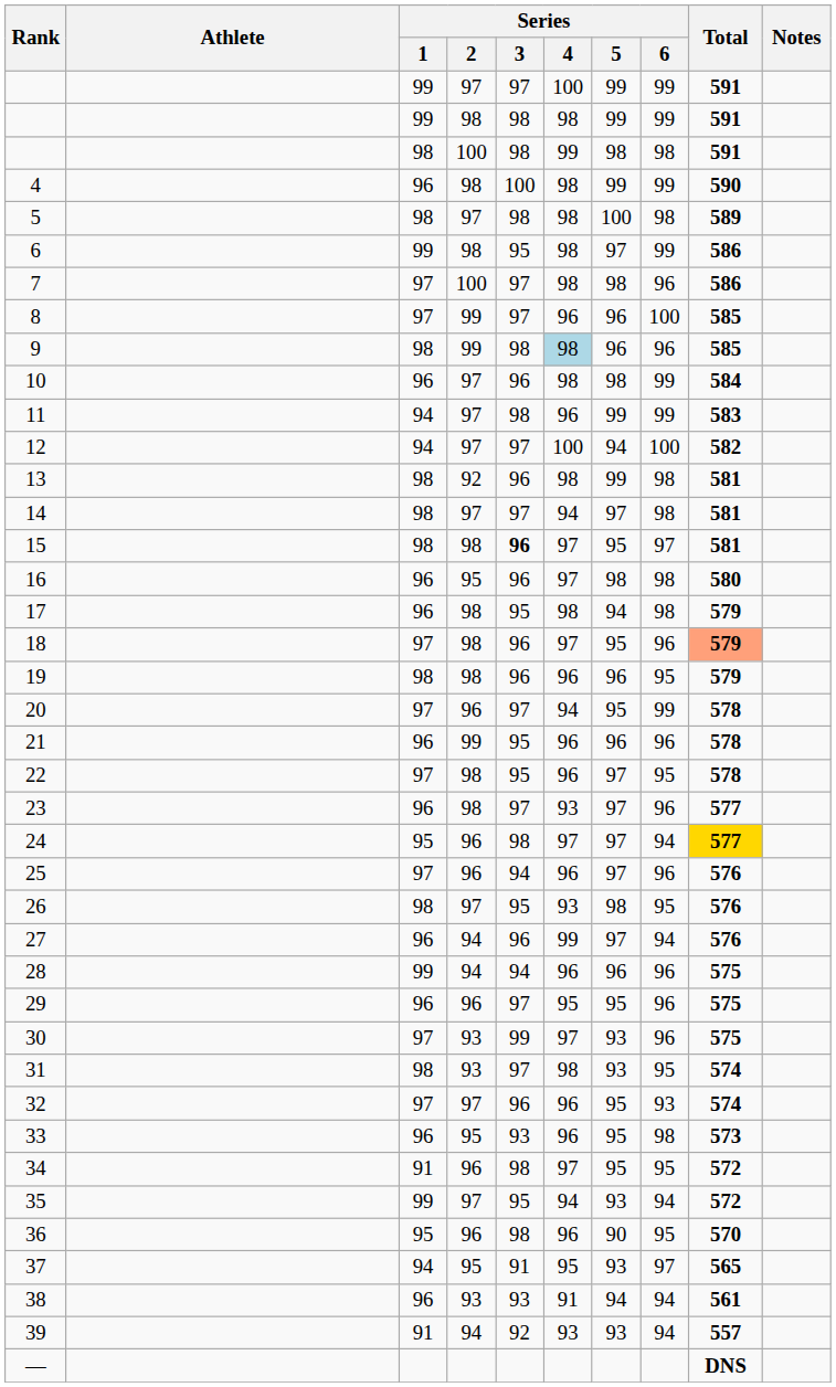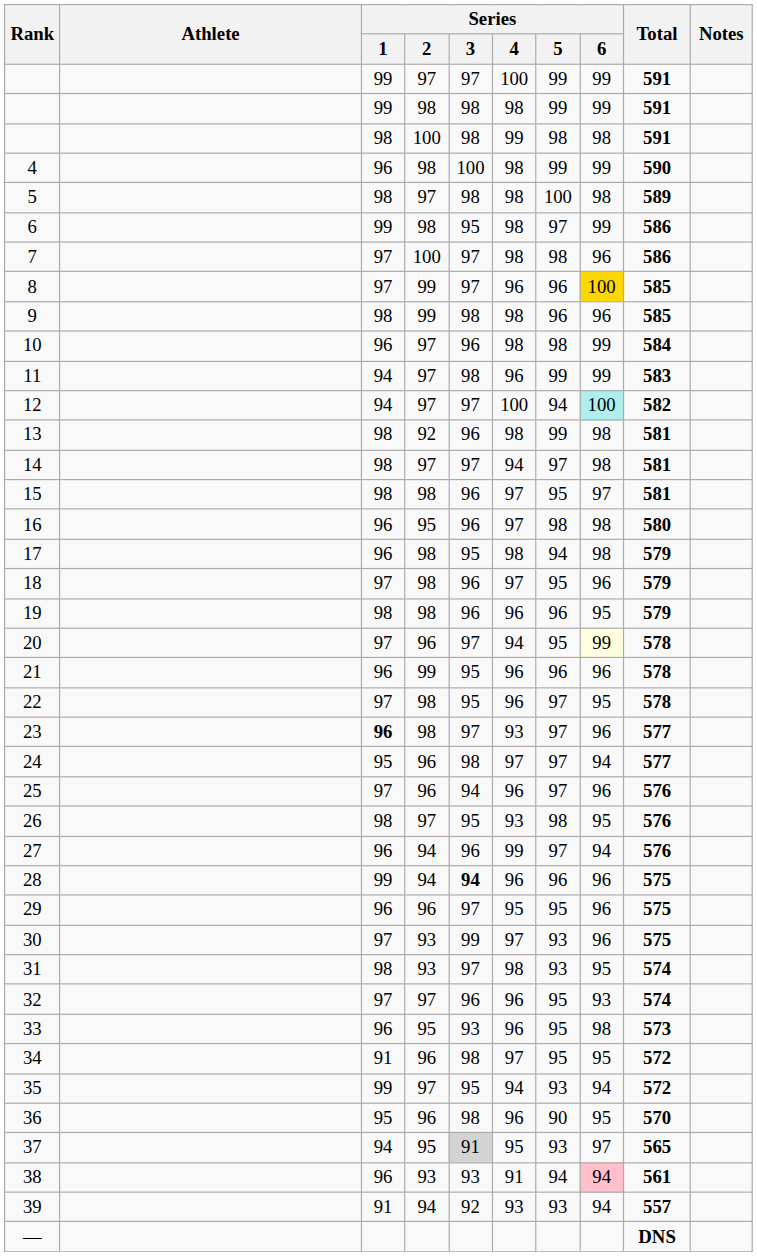8 | Series / 6: no background -> gold background
9 | Series / 4: lightblue background -> no background
12 | Series / 6: no background -> paleturquoise background
15 | Series / 3: bold -> normal
18 | Total: lightsalmon background -> no background
20 | Series / 6: no background -> lightyellow background
23 | Series / 1: normal -> bold
24 | Total: gold background -> no background
28 | Series / 3: normal -> bold
37 | Series / 3: no background -> lightgrey background
38 | Series / 6: no background -> pink background
